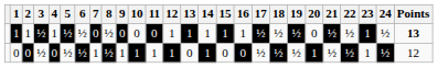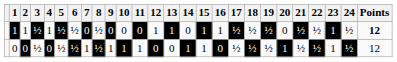row 2 | 14: 1 -> 0
row 2 | Points: 13 -> 12
row 3 | 12: 1 -> 0
row 3 | 15: 0 -> 1
